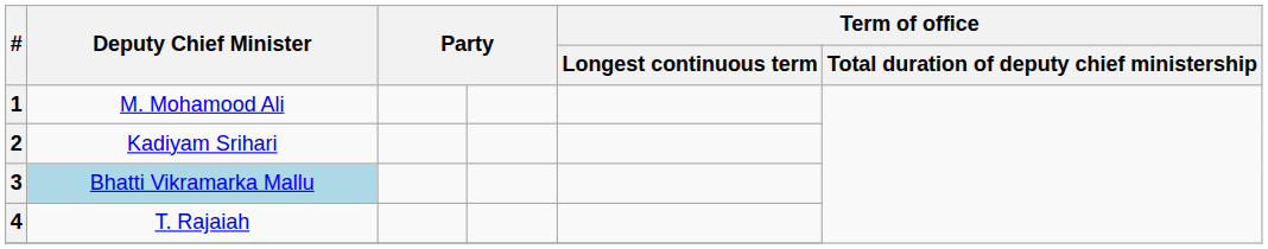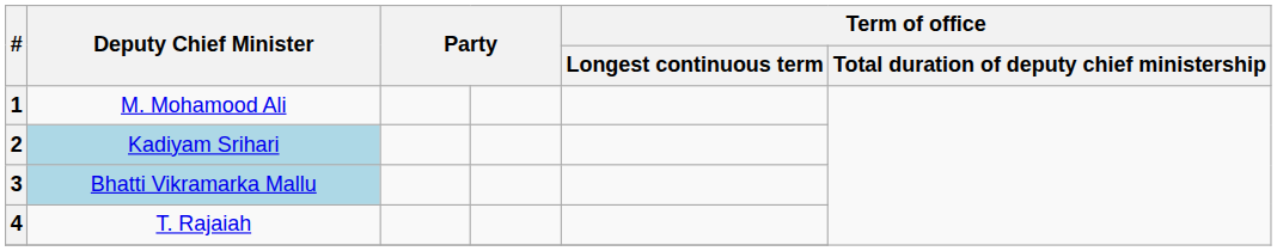2 | Deputy Chief Minister: no background -> lightblue background
